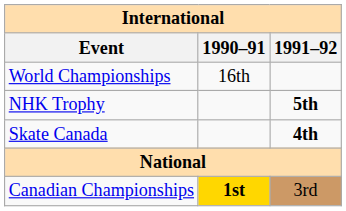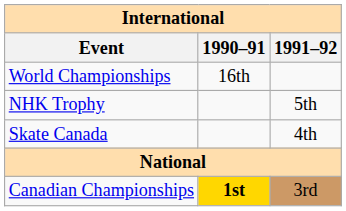NHK Trophy | 1991–92: bold -> normal
Skate Canada | 1991–92: bold -> normal
